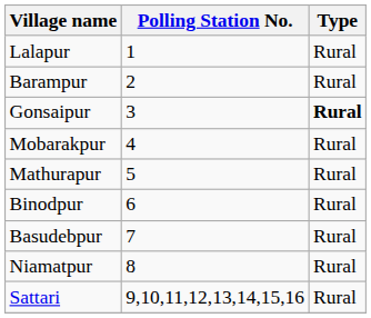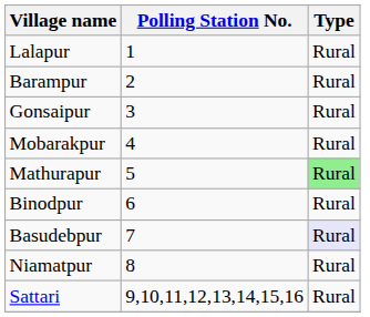Gonsaipur | Type: bold -> normal
Mathurapur | Type: no background -> lightgreen background
Basudebpur | Type: no background -> lavender background
